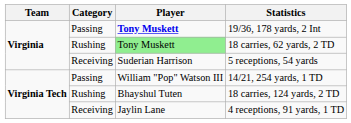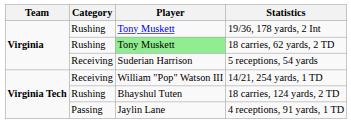19/36, 178 yards, 2 Int | Category: Passing -> Rushing
19/36, 178 yards, 2 Int | Player: bold -> normal
14/21, 254 yards, 1 TD | Category: Passing -> Receiving
4 receptions, 91 yards, 1 TD | Category: Receiving -> Passing
